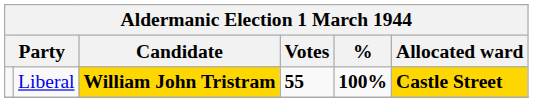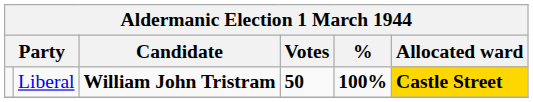Liberal | Candidate: gold background -> no background
Liberal | Votes: 55 -> 50
